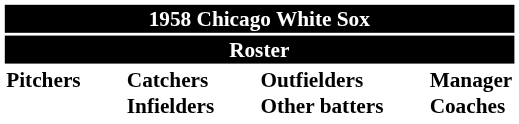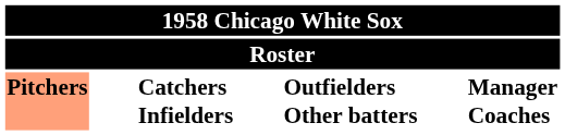Pitchers | column 1: no background -> lightsalmon background
